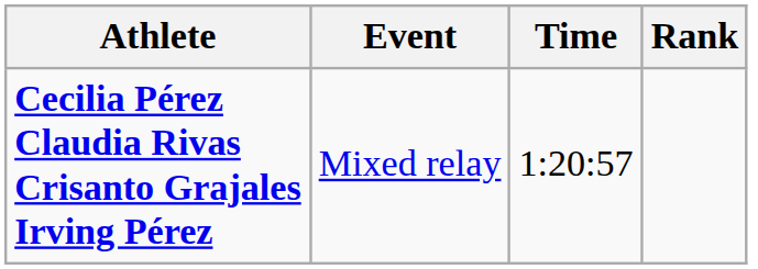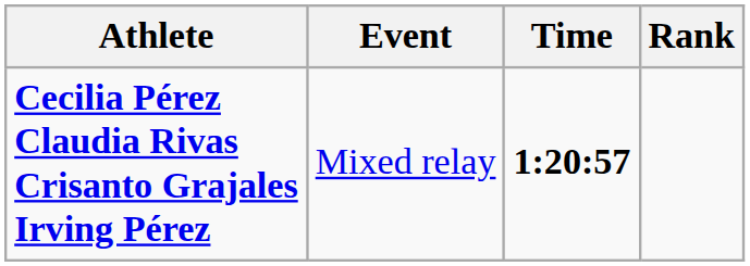Cecilia Pérez Claudia Rivas Crisanto Grajales Irving Pérez | Time: normal -> bold
